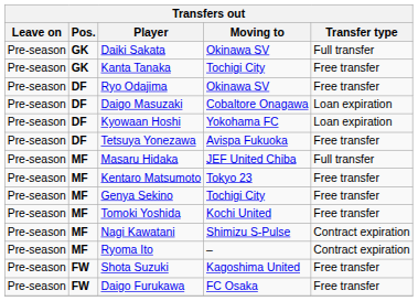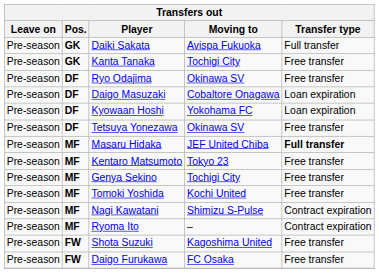Daiki Sakata | Moving to: Okinawa SV -> Avispa Fukuoka
Tetsuya Yonezawa | Moving to: Avispa Fukuoka -> Okinawa SV
Masaru Hidaka | Transfer type: normal -> bold
